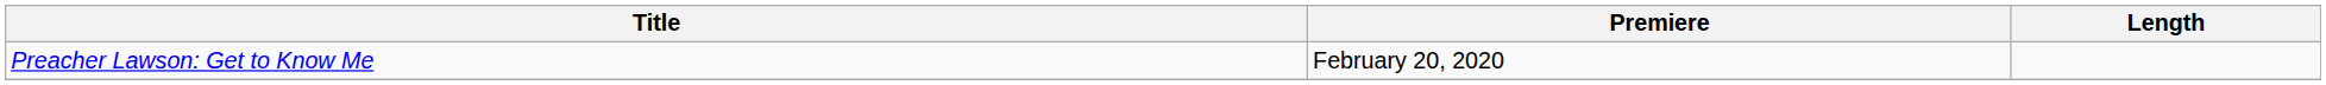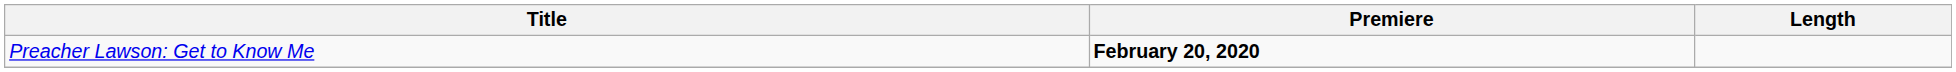Preacher Lawson: Get to Know Me | Premiere: normal -> bold
